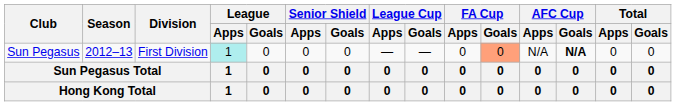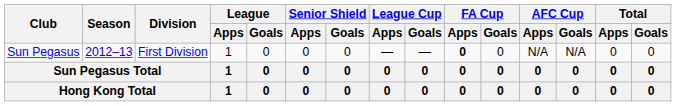Sun Pegasus | League / Apps: paleturquoise background -> no background
Sun Pegasus | FA Cup / Apps: normal -> bold
Sun Pegasus | FA Cup / Goals: lightsalmon background -> no background
Sun Pegasus | AFC Cup / Goals: bold -> normal
